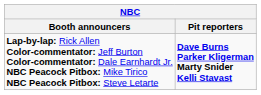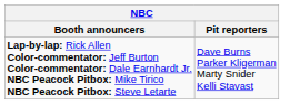row 3 | Pit reporters: bold -> normal
